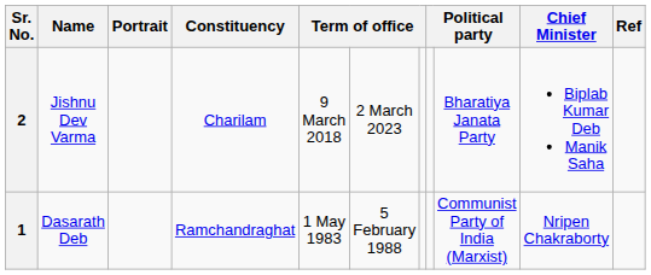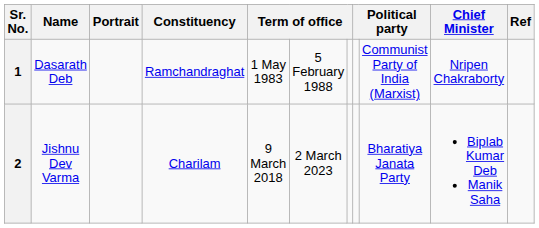rows swapped: 1 <-> 2
